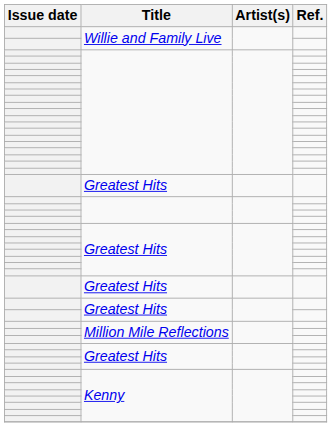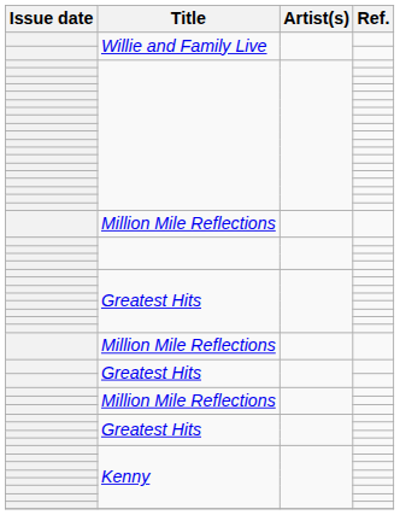row 23 | Title: Greatest Hits -> Million Mile Reflections
row 36 | Title: Greatest Hits -> Million Mile Reflections
